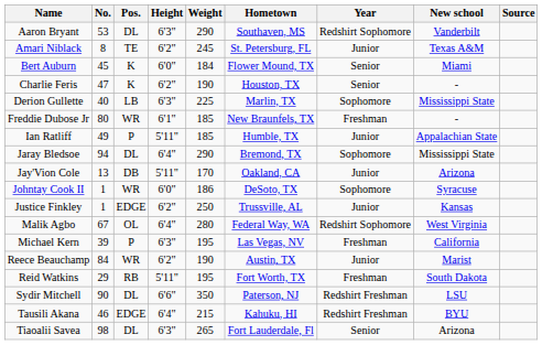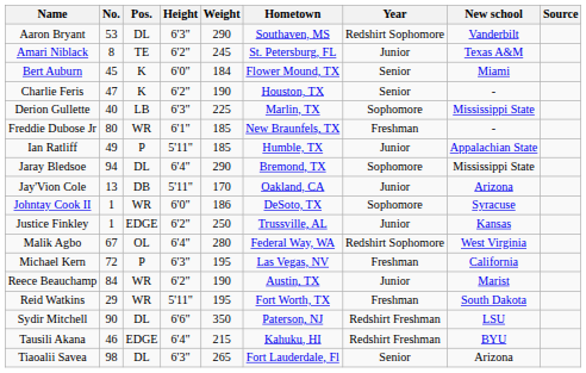Michael Kern | No.: 39 -> 72
Reid Watkins | Pos.: RB -> WR
